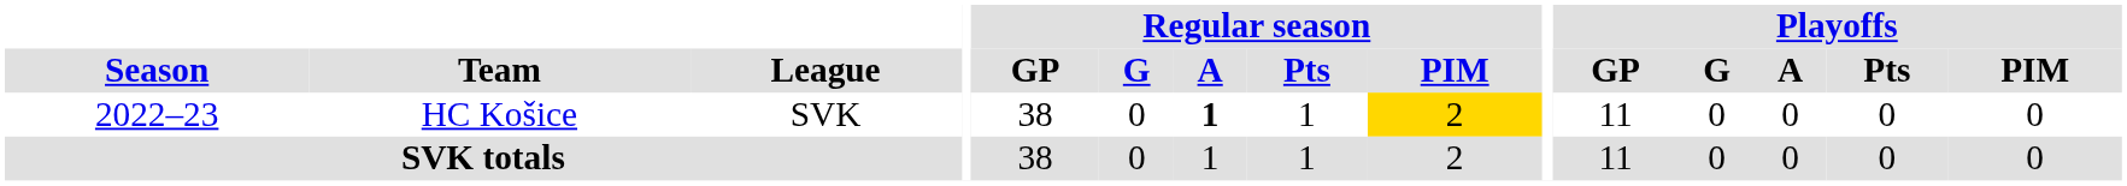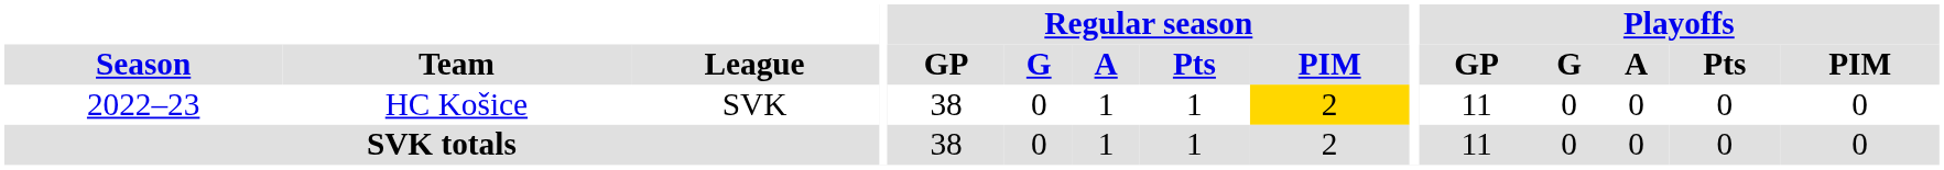2022–23 | Regular season / A: bold -> normal
